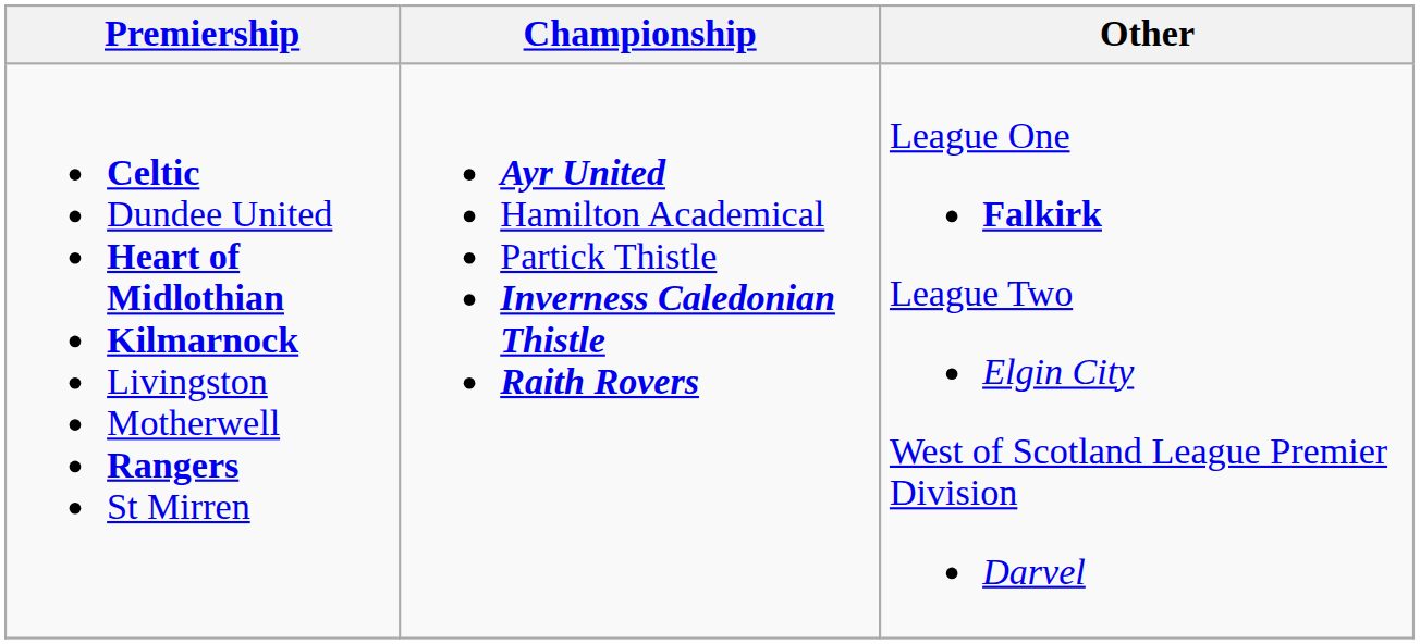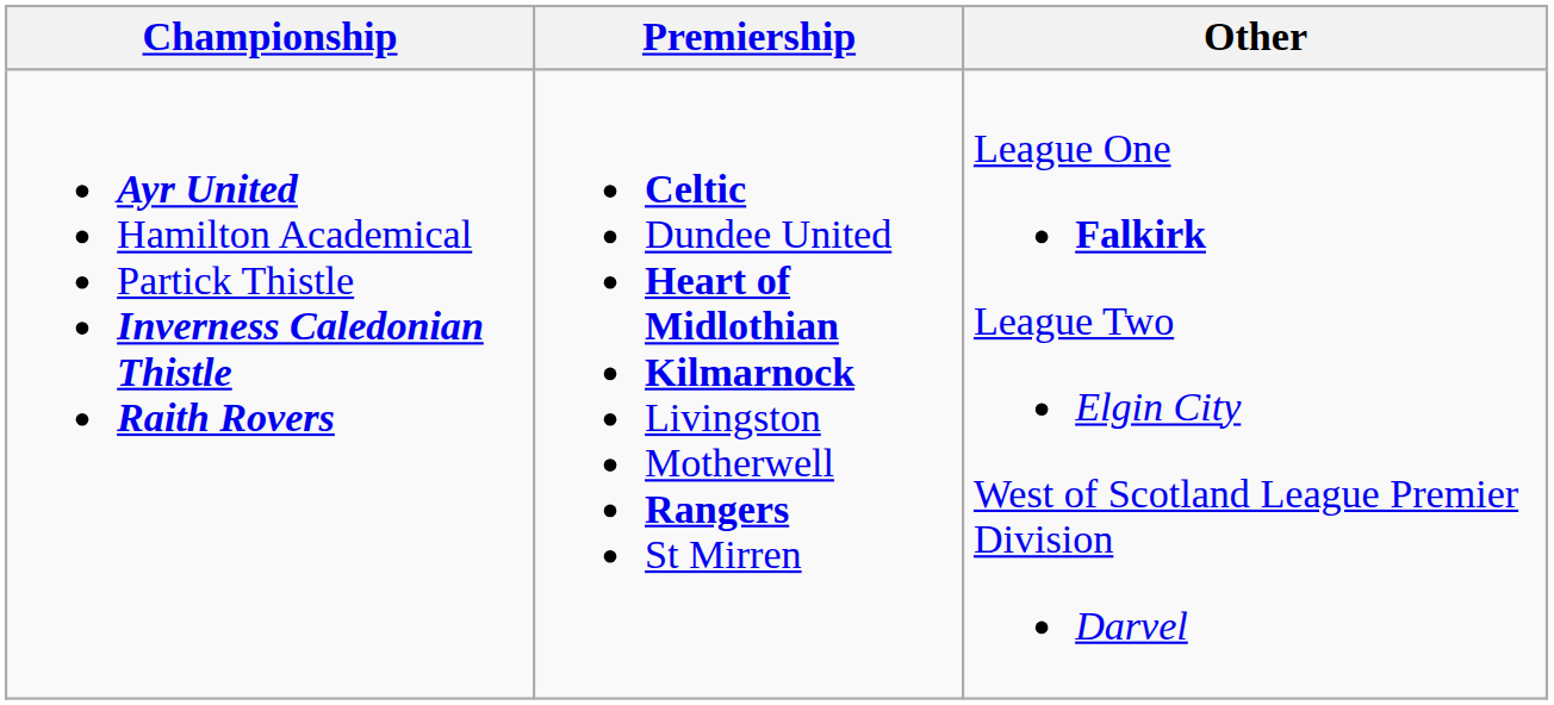columns swapped: Premiership <-> Championship
